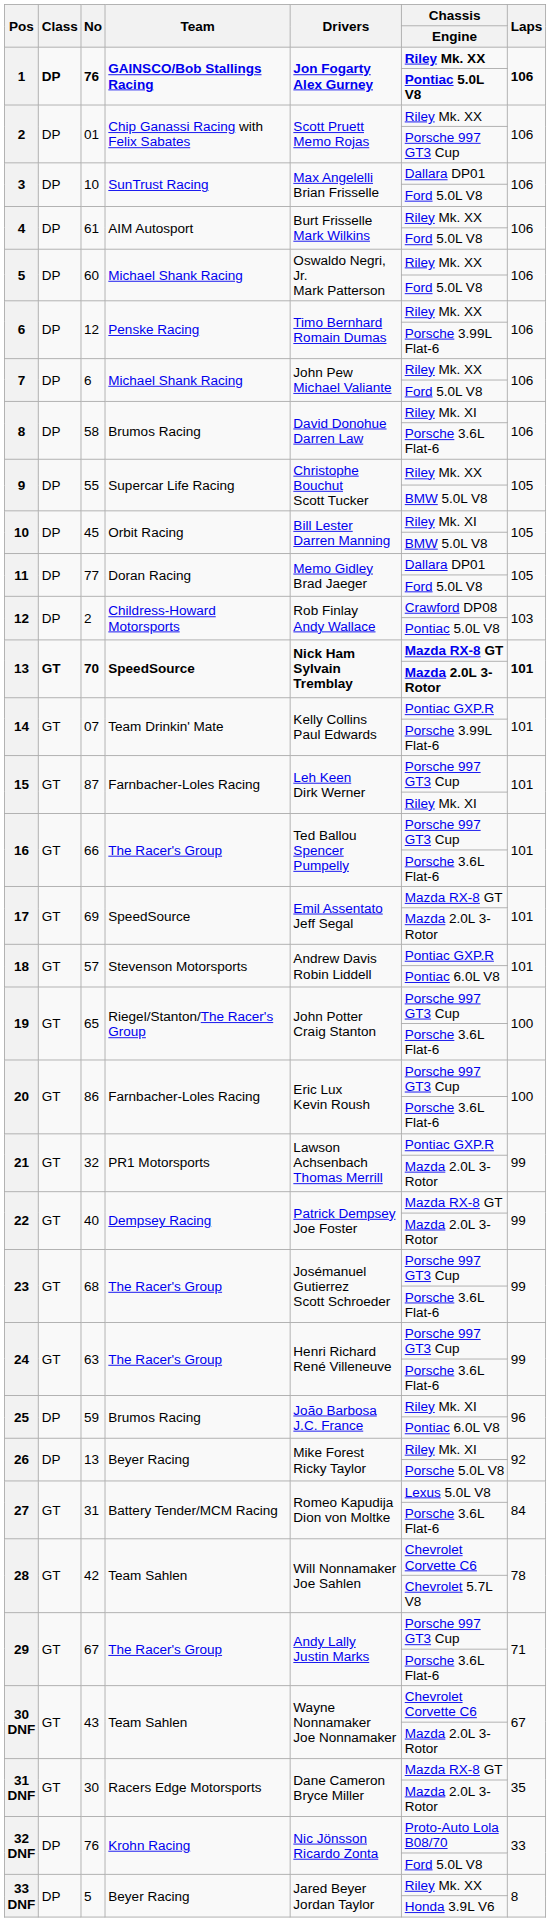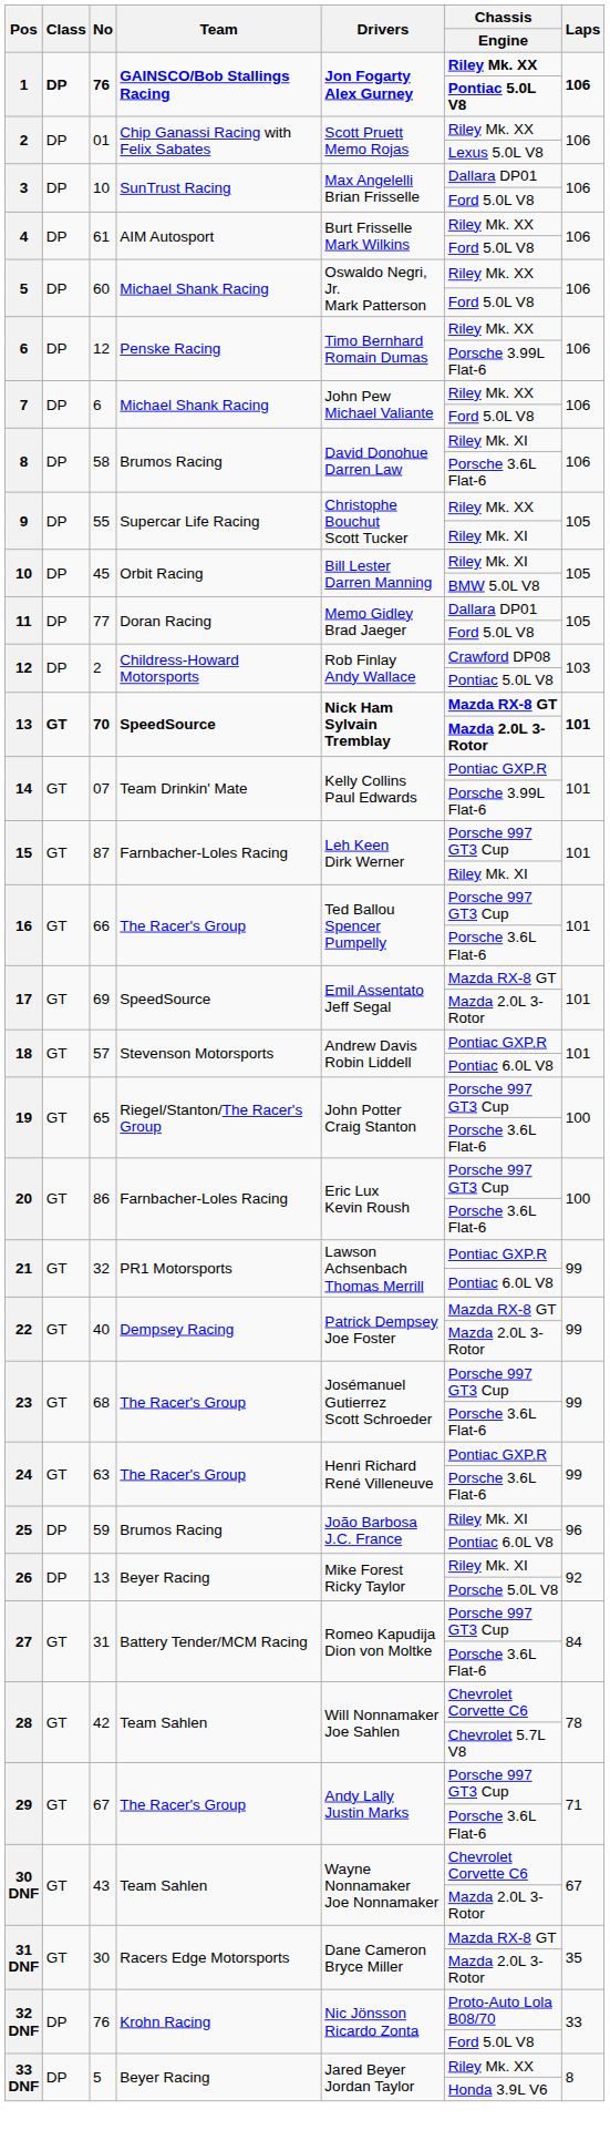row 6 | Chassis / Engine: Porsche 997 GT3 Cup -> Lexus 5.0L V8
row 20 | Chassis / Engine: BMW 5.0L V8 -> Riley Mk. XI
row 44 | Chassis / Engine: Mazda 2.0L 3-Rotor -> Pontiac 6.0L V8
row 49 | Chassis / Engine: Porsche 997 GT3 Cup -> Pontiac GXP.R
row 55 | Chassis / Engine: Lexus 5.0L V8 -> Porsche 997 GT3 Cup
